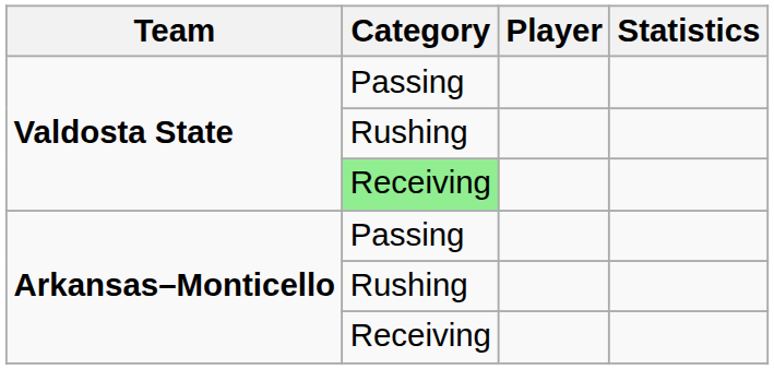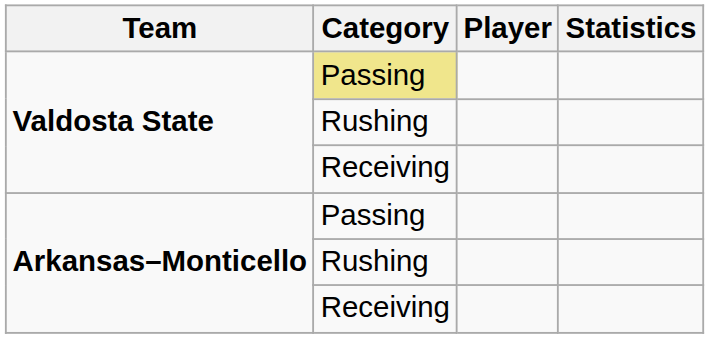Valdosta State / Passing | Category: no background -> khaki background
Valdosta State / Receiving | Category: lightgreen background -> no background
